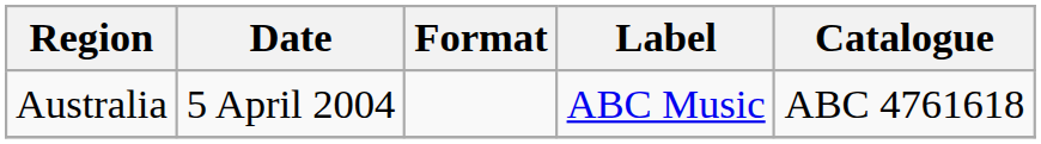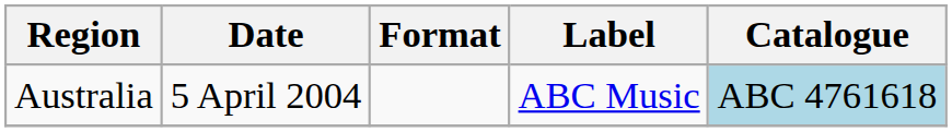Australia | Catalogue: no background -> lightblue background
